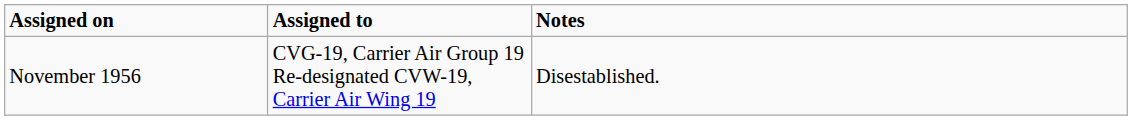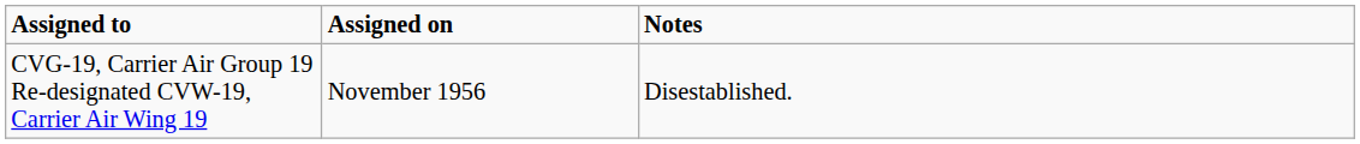columns swapped: Assigned to <-> Assigned on
